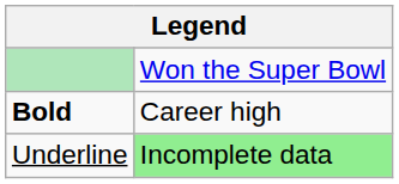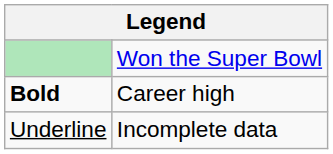Underline | column 2: lightgreen background -> no background
